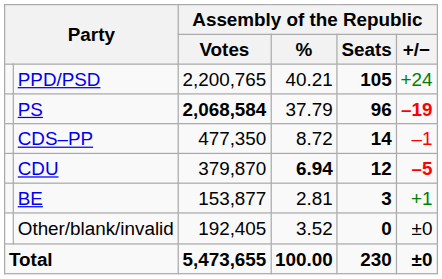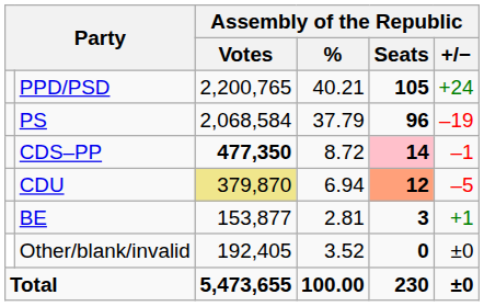PS | Assembly of the Republic / Votes: bold -> normal
PS | Assembly of the Republic / +/−: bold -> normal
CDS–PP | Assembly of the Republic / Votes: normal -> bold
CDS–PP | Assembly of the Republic / Seats: no background -> pink background
CDU | Assembly of the Republic / Votes: no background -> khaki background
CDU | Assembly of the Republic / %: bold -> normal
CDU | Assembly of the Republic / Seats: no background -> lightsalmon background
CDU | Assembly of the Republic / +/−: bold -> normal
